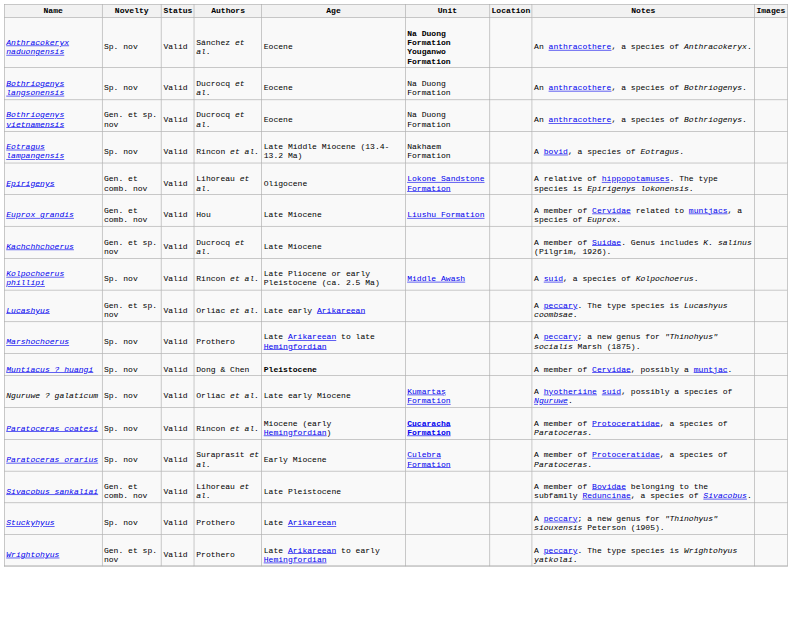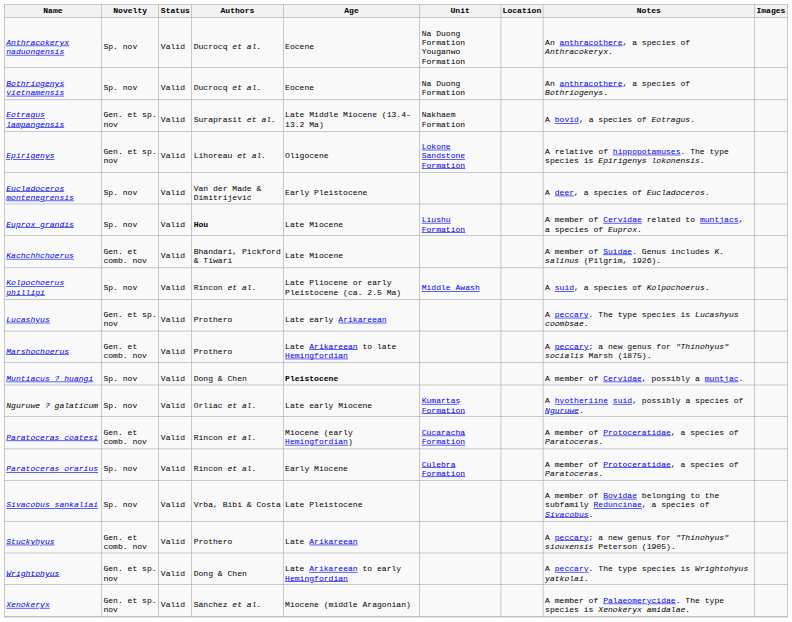Anthracokeryx naduongensis | Authors: Sánchez et al. -> Ducrocq et al.
Anthracokeryx naduongensis | Unit: bold -> normal
- row: Bothriogenys langsonensis | Sp. nov | Valid | Ducrocq et al. | Eocene | Na Duong Formation | An anthracothere, a species of Bothriogenys.
Bothriogenys vietnamensis | Novelty: Gen. et sp. nov -> Sp. nov
Eotragus lampangensis | Novelty: Sp. nov -> Gen. et sp. nov
Eotragus lampangensis | Authors: Rincon et al. -> Suraprasit et al.
Epirigenys | Novelty: Gen. et comb. nov -> Gen. et sp. nov
+ row: Eucladoceros montenegrensis | Sp. nov | Valid | Van der Made & Dimitrijević | Early Pleistocene | A deer, a species of Eucladoceros.
Euprox grandis | Novelty: Gen. et comb. nov -> Sp. nov
Euprox grandis | Authors: normal -> bold
Kachchhchoerus | Novelty: Gen. et sp. nov -> Gen. et comb. nov
Kachchhchoerus | Authors: Ducrocq et al. -> Bhandari, Pickford & Tiwari
Lucashyus | Authors: Orliac et al. -> Prothero
Marshochoerus | Novelty: Sp. nov -> Gen. et comb. nov
Paratoceras coatesi | Novelty: Sp. nov -> Gen. et comb. nov
Paratoceras coatesi | Unit: bold -> normal
Paratoceras orarius | Authors: Suraprasit et al. -> Rincon et al.
Sivacobus sankaliai | Novelty: Gen. et comb. nov -> Sp. nov
Sivacobus sankaliai | Authors: Lihoreau et al. -> Vrba, Bibi & Costa
Stuckyhyus | Novelty: Sp. nov -> Gen. et comb. nov
Wrightohyus | Authors: Prothero -> Dong & Chen
+ row: Xenokeryx | Gen. et sp. nov | Valid | Sánchez et al. | Miocene (middle Aragonian) | A member of Palaeomerycidae. The type species is Xenokeryx amidalae.
